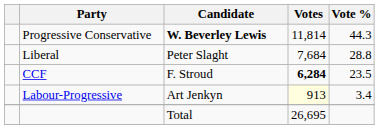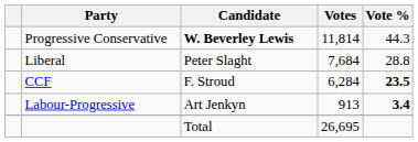CCF | Votes: bold -> normal
CCF | Vote %: normal -> bold
Labour-Progressive | Votes: lightyellow background -> no background
Labour-Progressive | Vote %: normal -> bold
